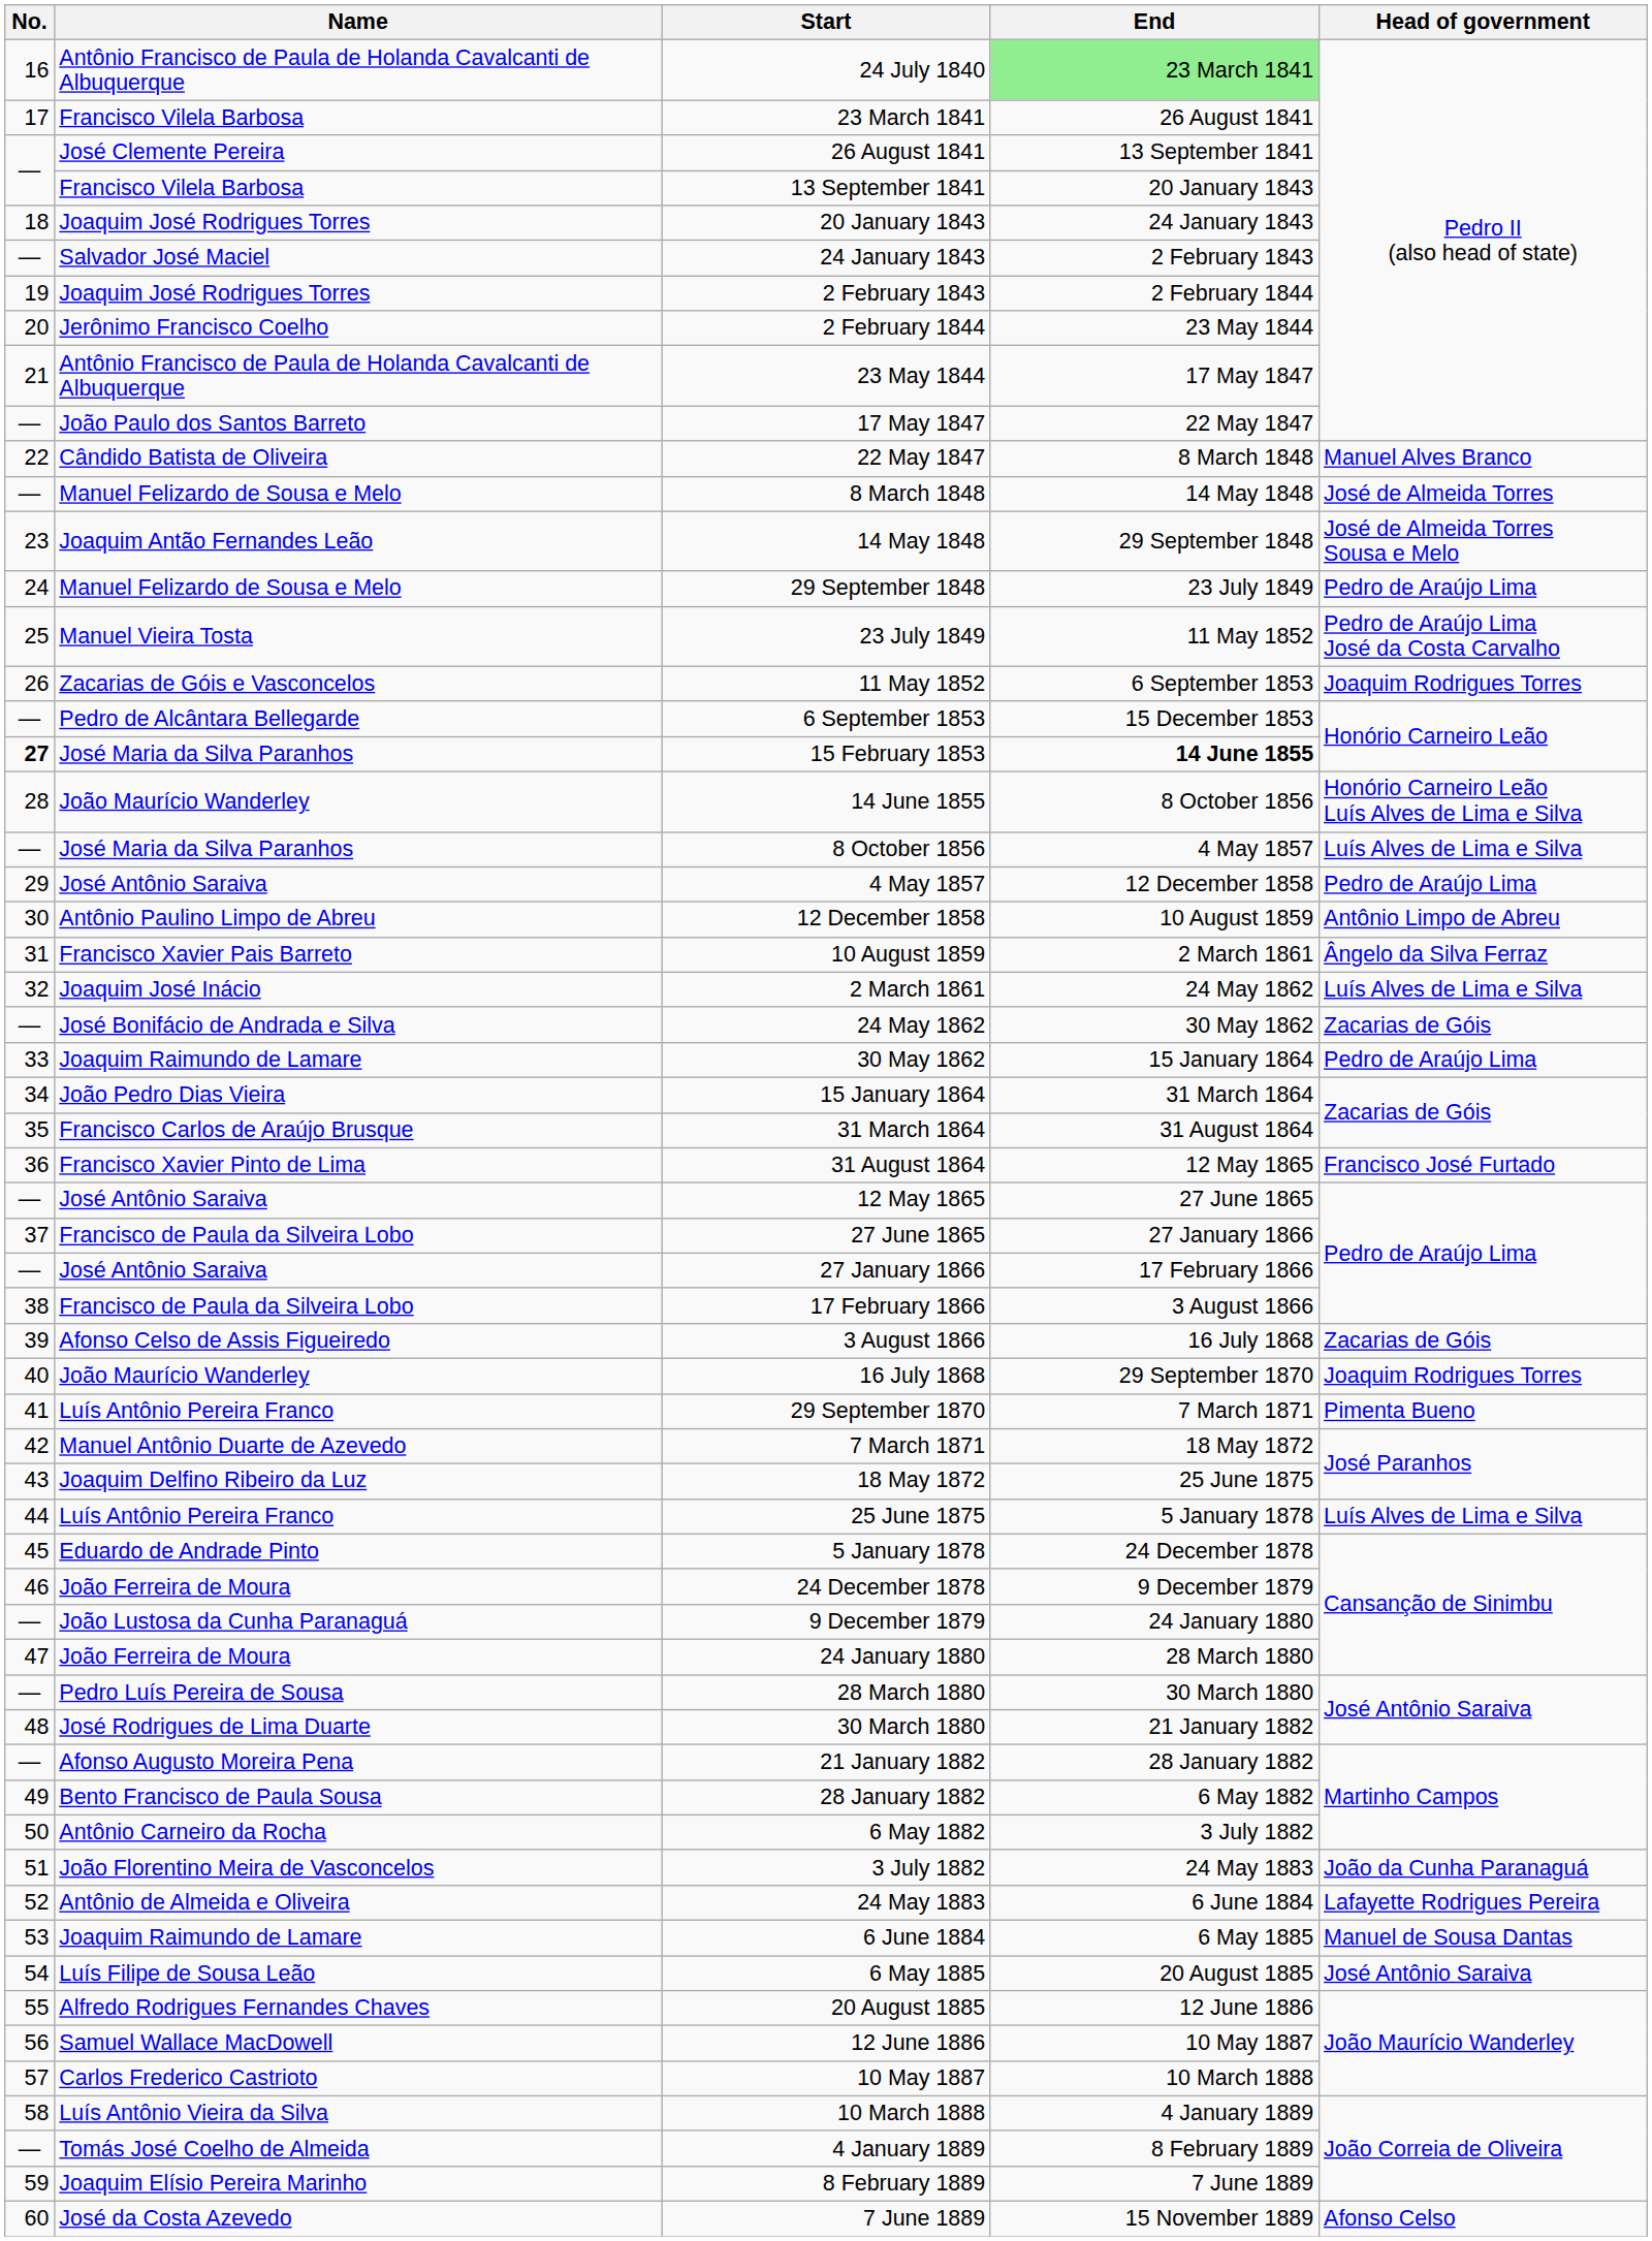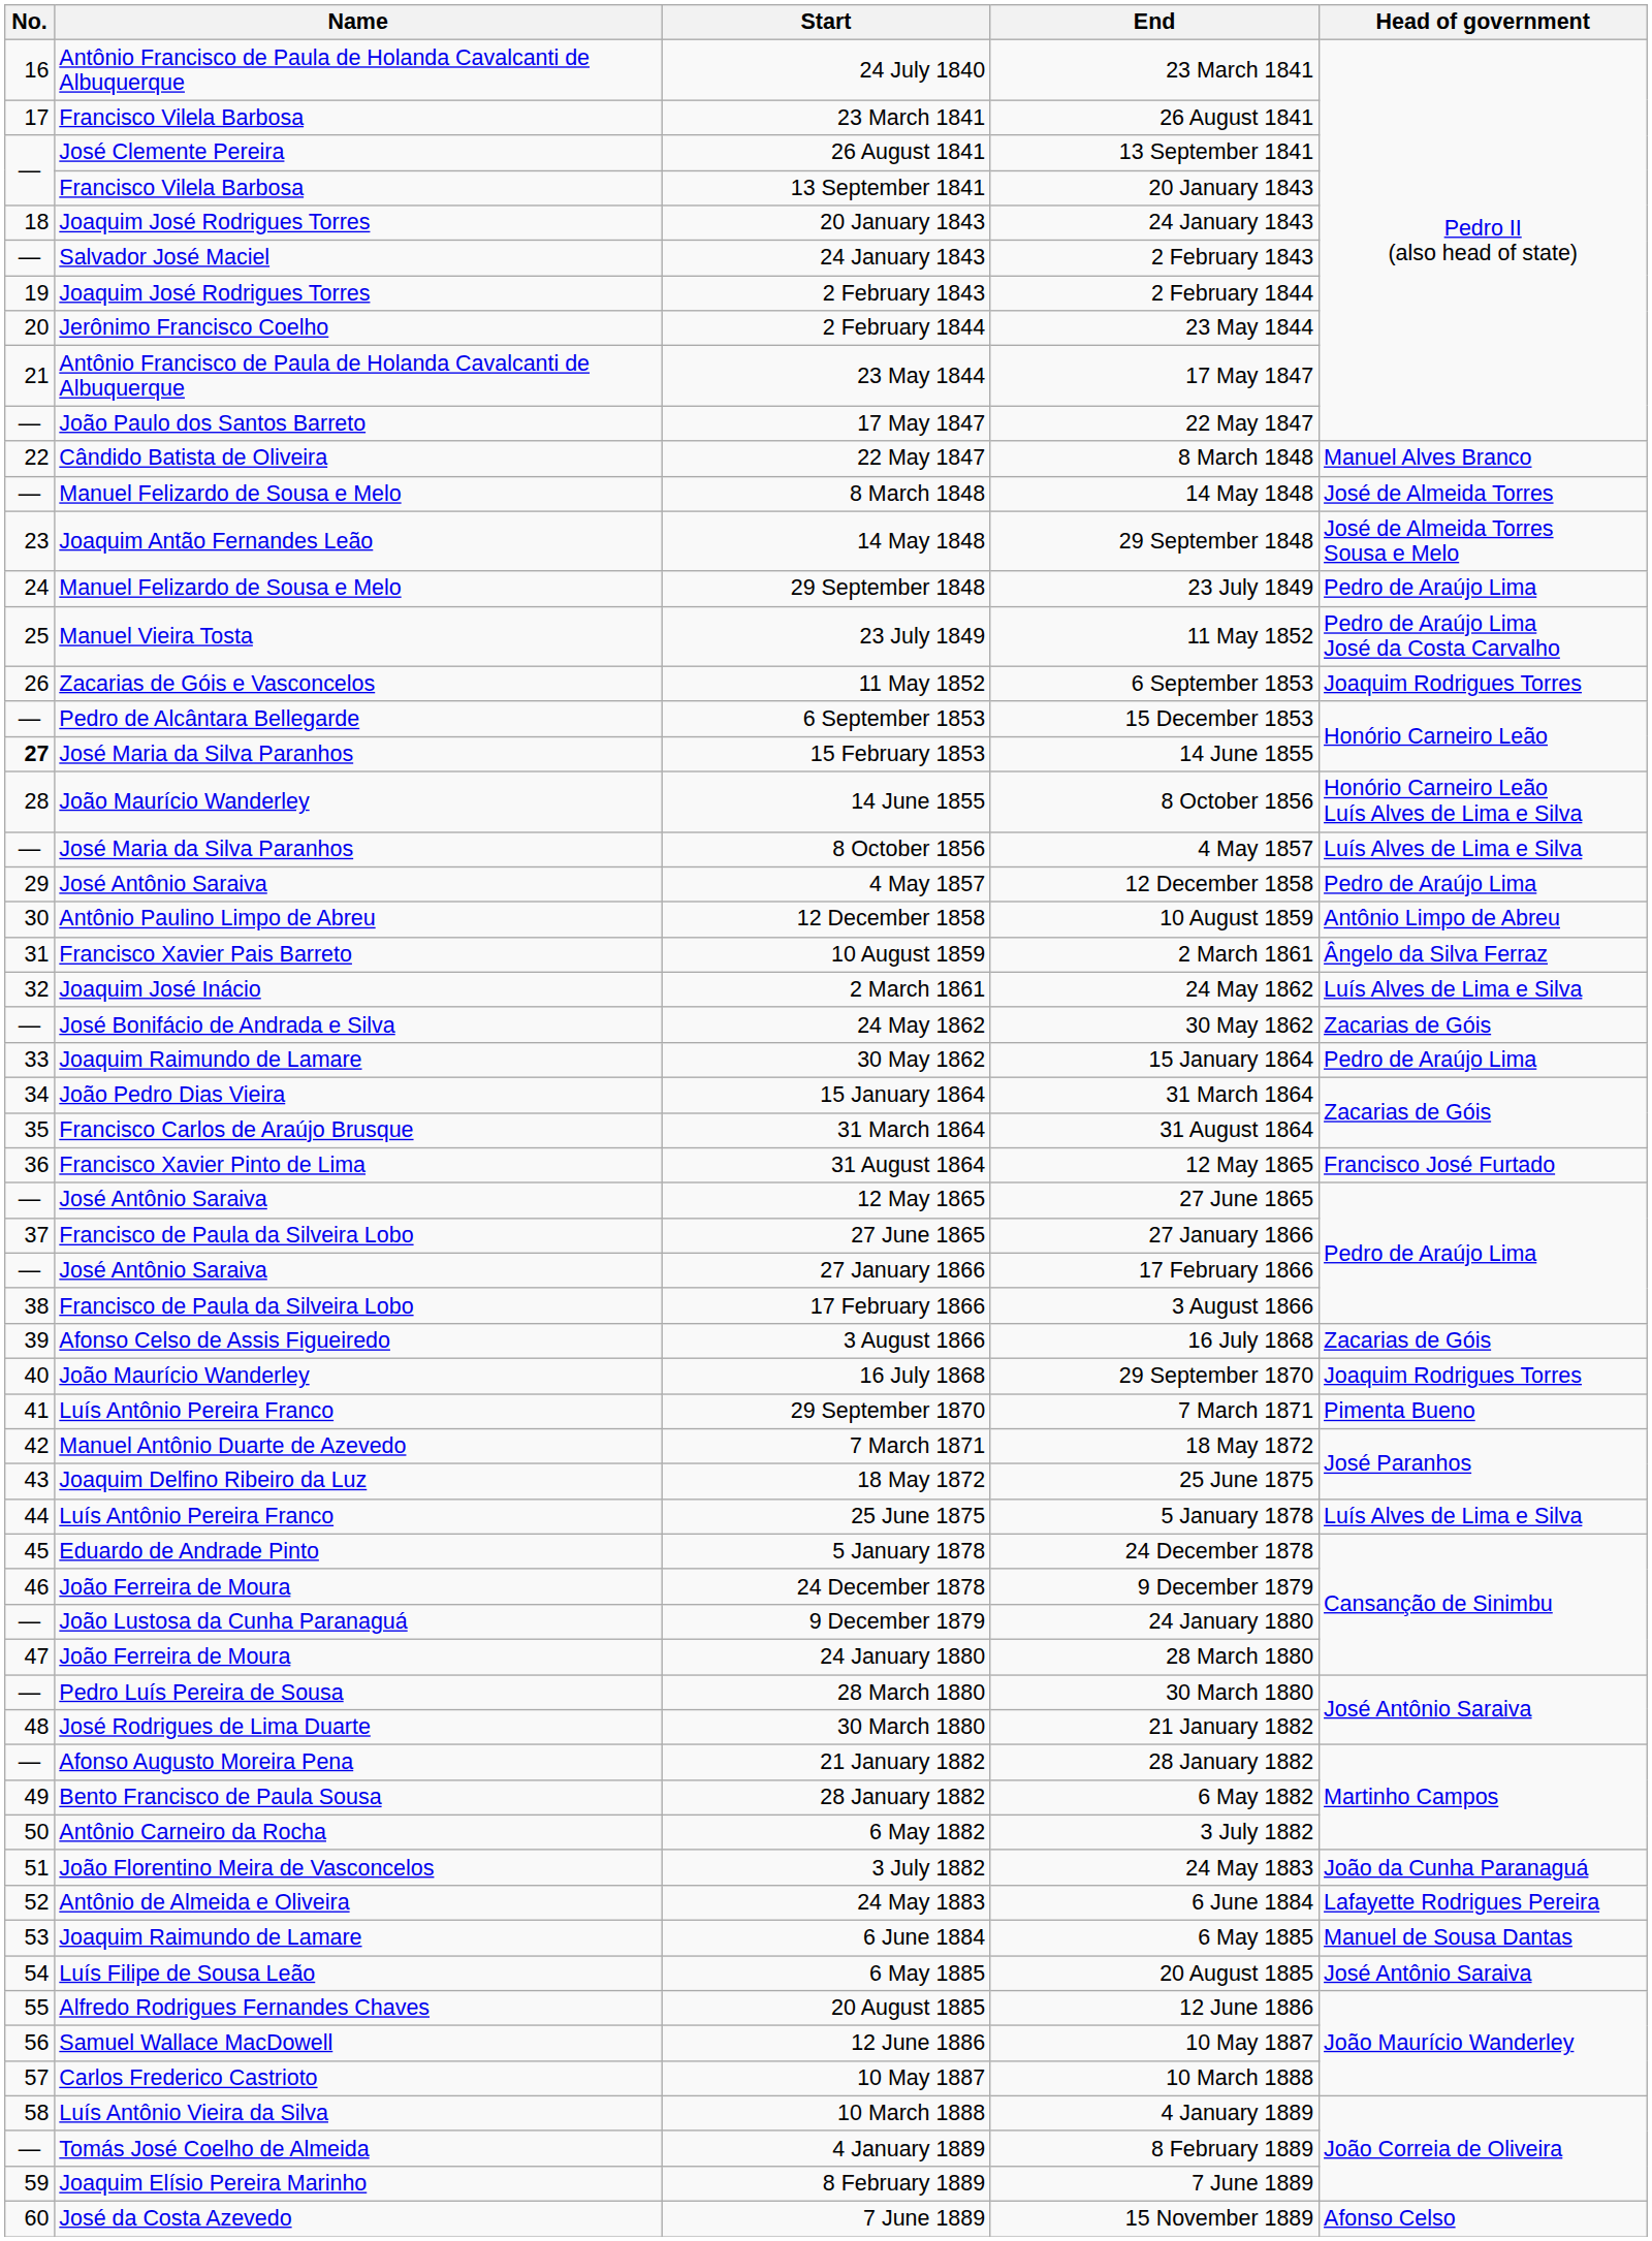24 July 1840 | End: lightgreen background -> no background
15 February 1853 | End: bold -> normal
